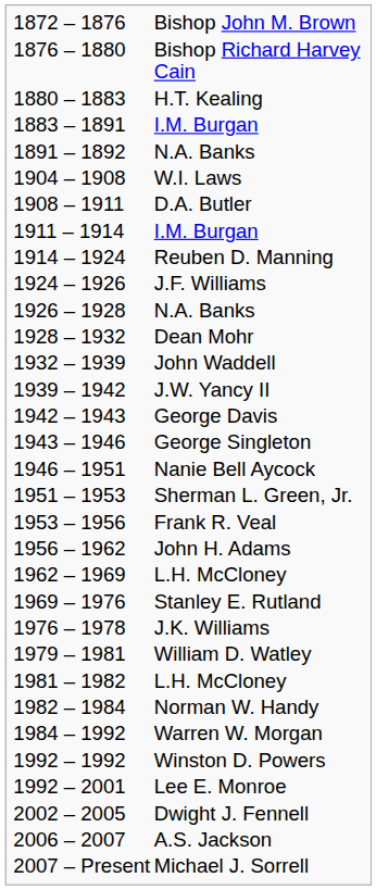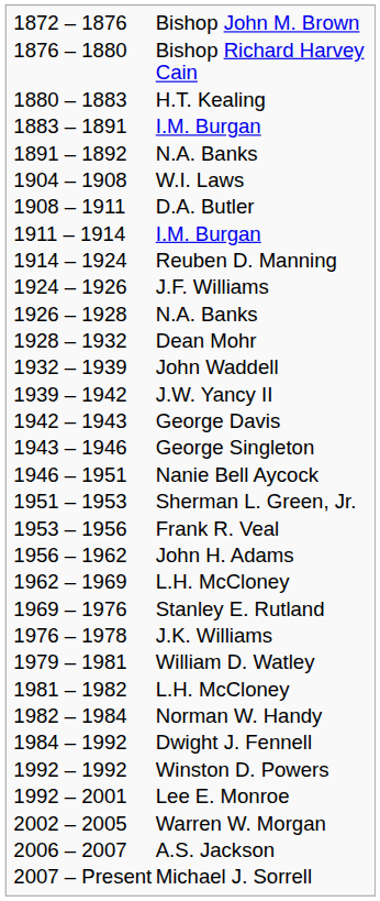row 27 | column 2: Warren W. Morgan -> Dwight J. Fennell
row 30 | column 2: Dwight J. Fennell -> Warren W. Morgan
